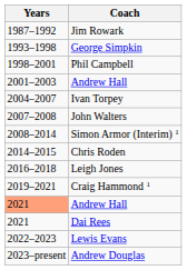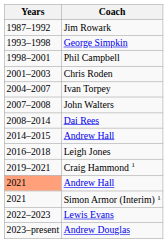row 5 | Coach: Andrew Hall -> Chris Roden
row 8 | Coach: Simon Armor (Interim) 1 -> Dai Rees
row 9 | Coach: Chris Roden -> Andrew Hall
row 13 | Coach: Dai Rees -> Simon Armor (Interim) 1
